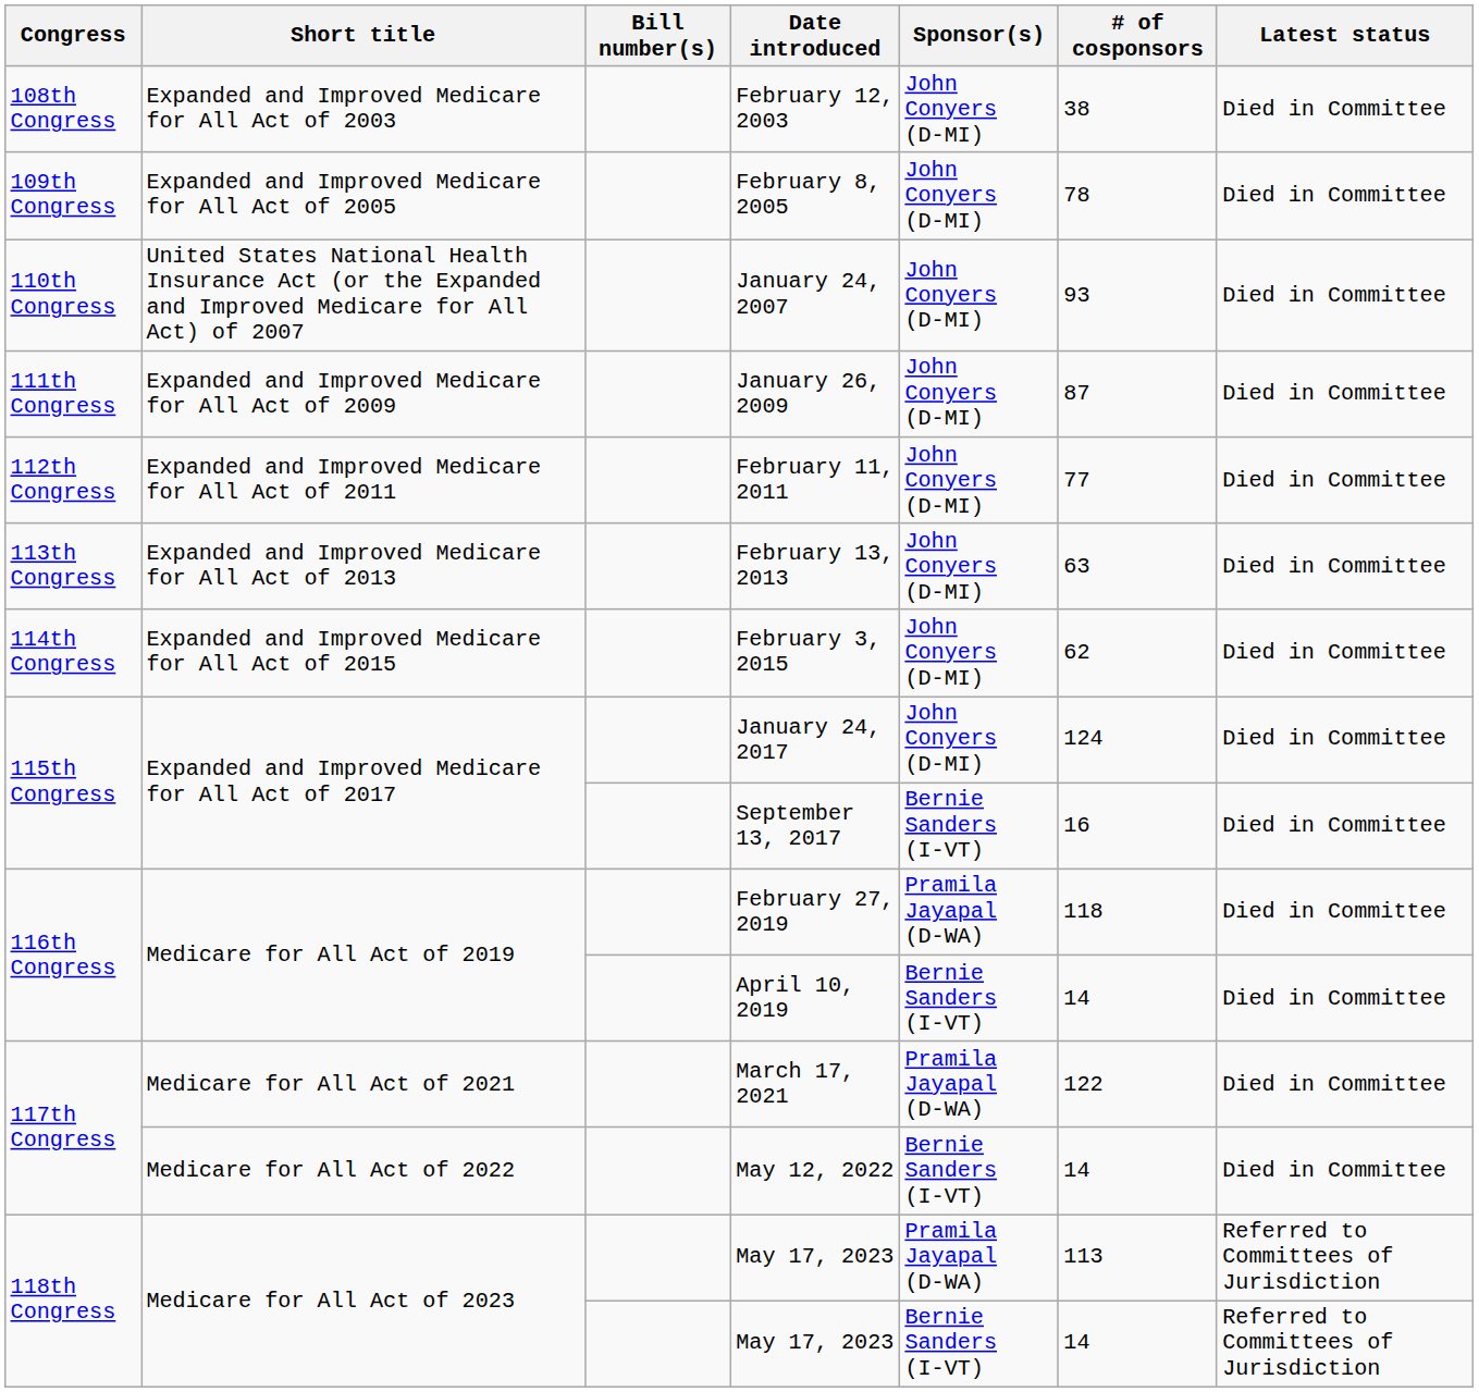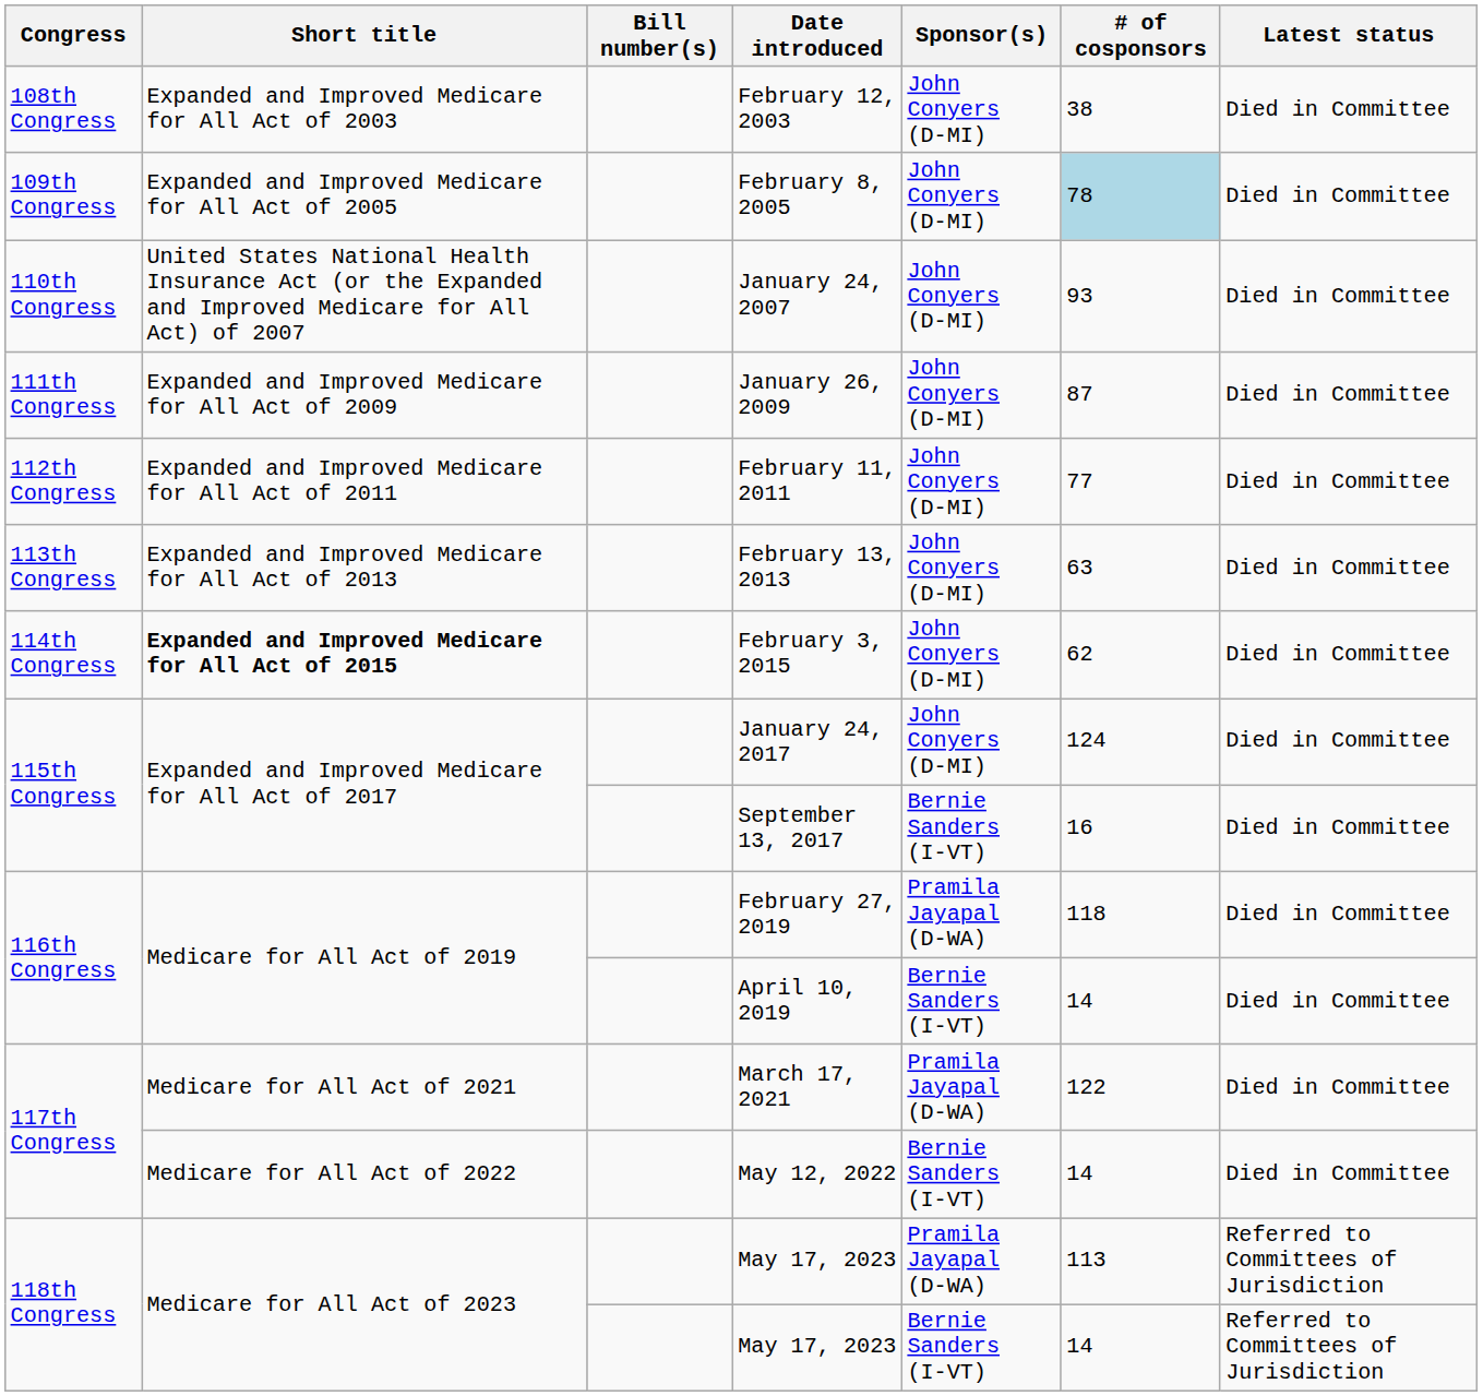row 3 | # of cosponsors: no background -> lightblue background
row 8 | Short title: normal -> bold
